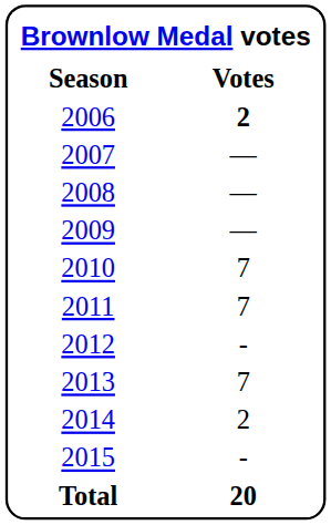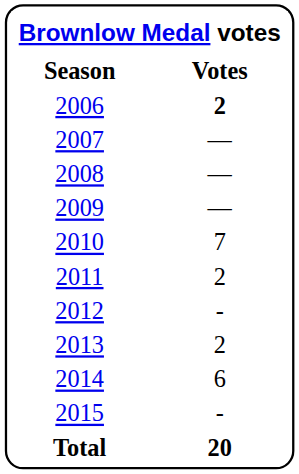2011 | Votes: 7 -> 2
2013 | Votes: 7 -> 2
2014 | Votes: 2 -> 6
